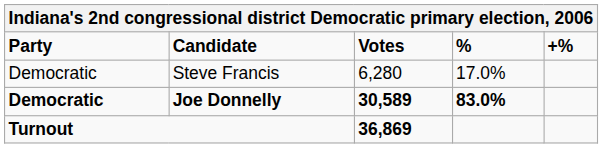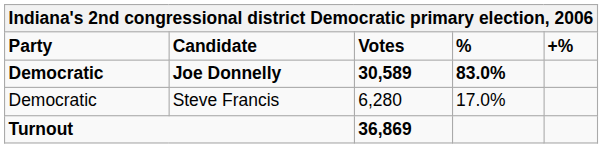rows swapped: Joe Donnelly <-> Steve Francis
